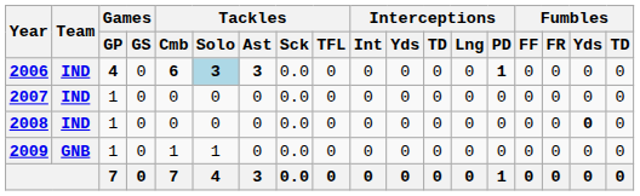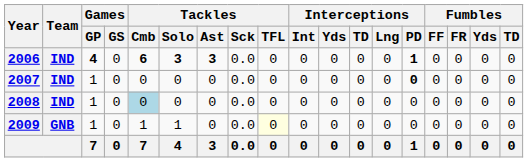2006 | Tackles / Solo: lightblue background -> no background
2007 | Interceptions / PD: normal -> bold
2008 | Tackles / Cmb: no background -> lightblue background
2008 | Fumbles / Yds: bold -> normal
2009 | Tackles / TFL: no background -> lightyellow background
